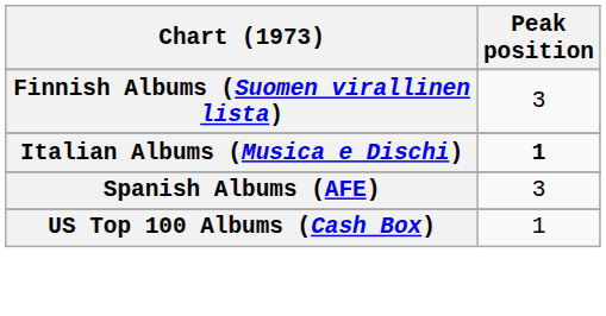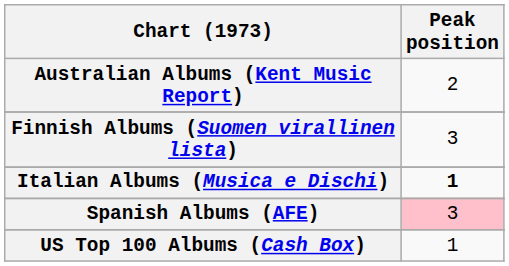+ row: Australian Albums (Kent Music Report) | 2
Spanish Albums (AFE) | Peak position: no background -> pink background
